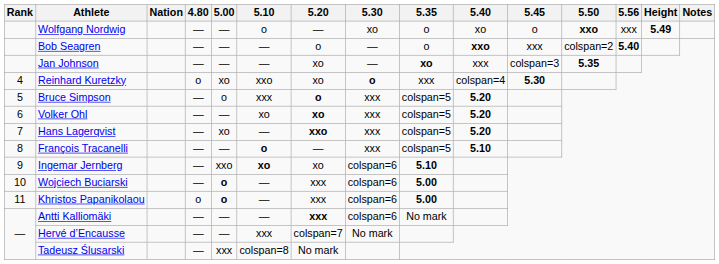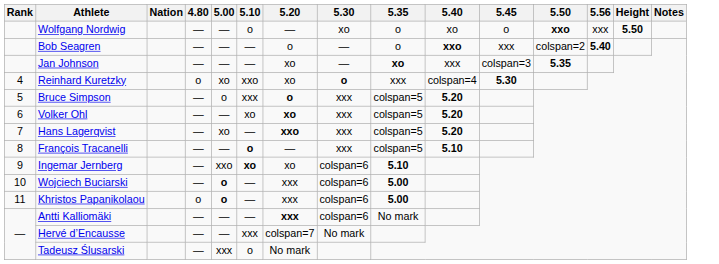Wolfgang Nordwig | Height: 5.49 -> 5.50
Tadeusz Ślusarski | 5.10: colspan=8 -> o
